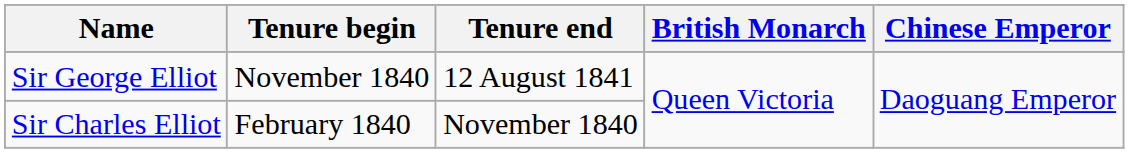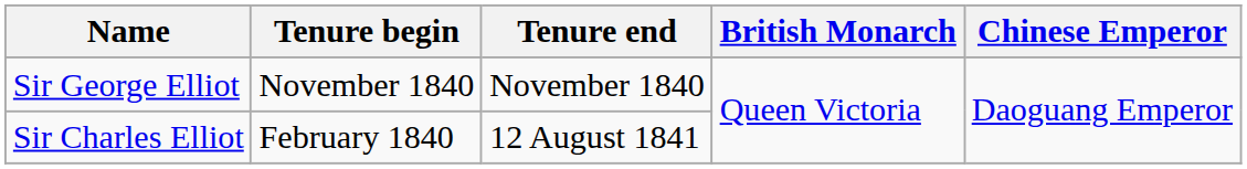Sir George Elliot | Tenure end: 12 August 1841 -> November 1840
Sir Charles Elliot | Tenure end: November 1840 -> 12 August 1841
